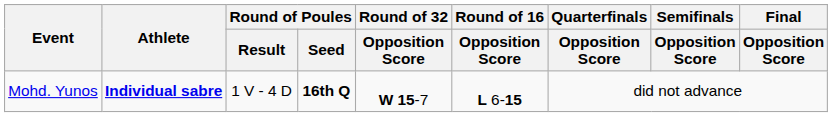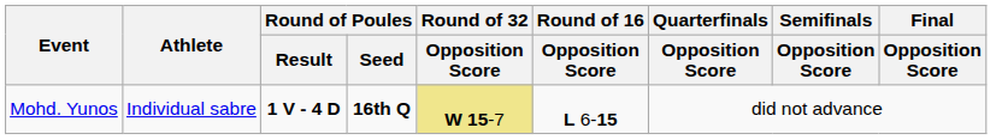Mohd. Yunos | Athlete: bold -> normal
Mohd. Yunos | Round of Poules / Result: normal -> bold
Mohd. Yunos | Round of 32 / Opposition Score: no background -> khaki background
